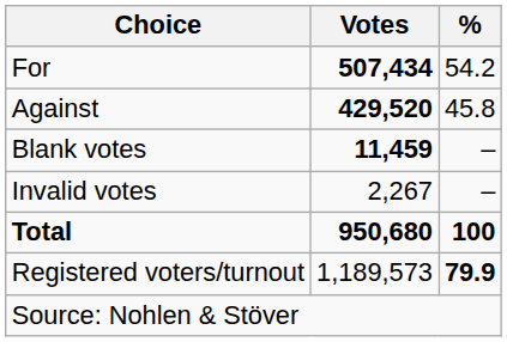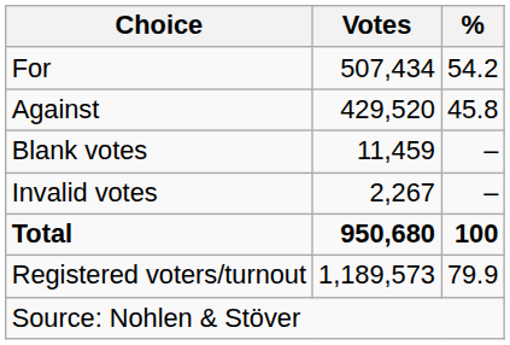For | Votes: bold -> normal
Against | Votes: bold -> normal
Blank votes | Votes: bold -> normal
Registered voters/turnout | %: bold -> normal
